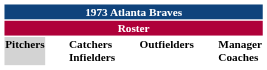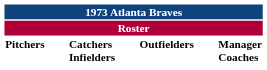Pitchers | column 1: lightgrey background -> no background
